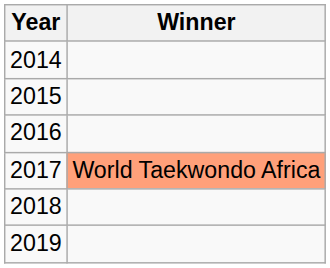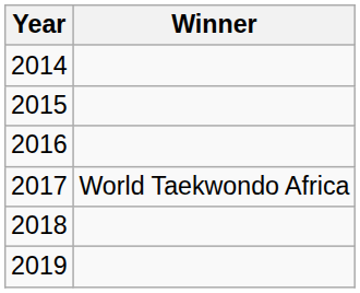2017 | Winner: lightsalmon background -> no background
